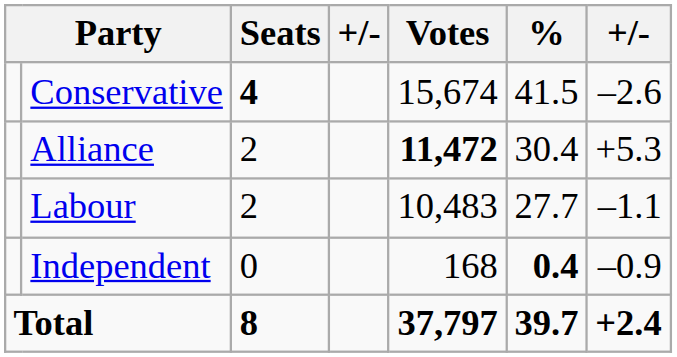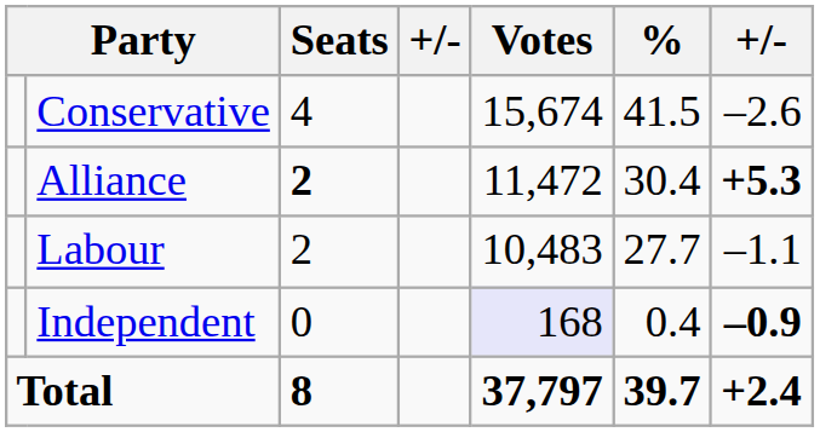Conservative | Seats: bold -> normal
Alliance | Seats: normal -> bold
Alliance | Votes: bold -> normal
Alliance | column 7: normal -> bold
Independent | Votes: no background -> lavender background
Independent | %: bold -> normal
Independent | column 7: normal -> bold
